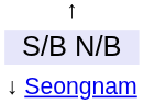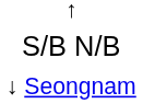row 2 | column 1: lavender background -> no background
